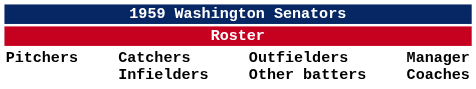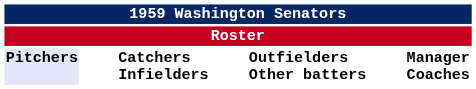Pitchers | column 1: no background -> lavender background
